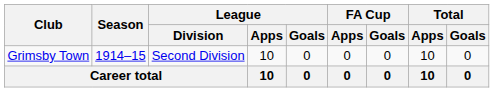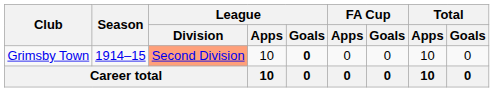Grimsby Town | League / Division: no background -> lightsalmon background
Grimsby Town | League / Goals: normal -> bold
